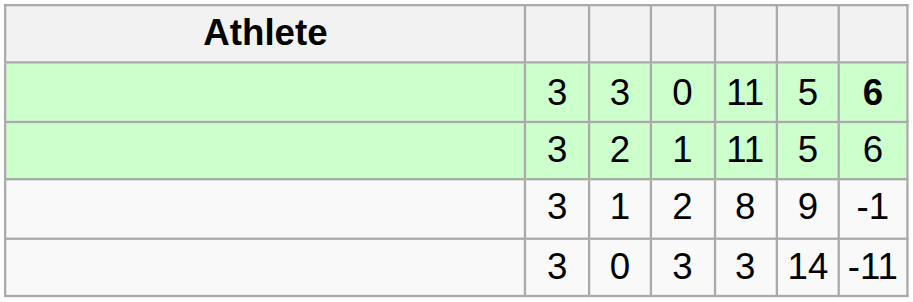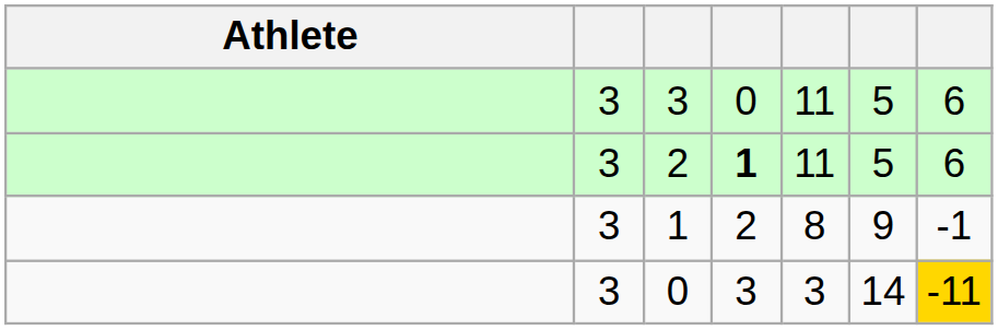row 2 | column 7: bold -> normal
row 3 | column 4: normal -> bold
row 5 | column 7: no background -> gold background
